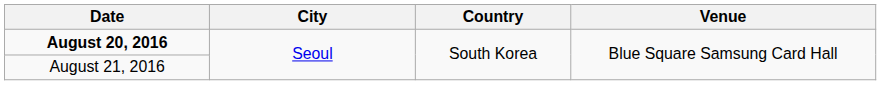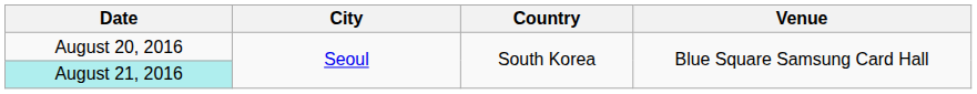August 20, 2016 | Date: bold -> normal
August 21, 2016 | Date: no background -> paleturquoise background
